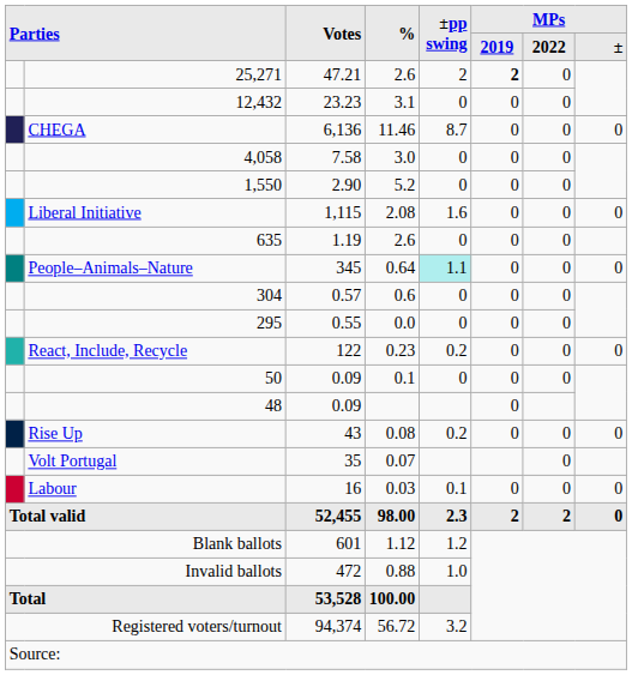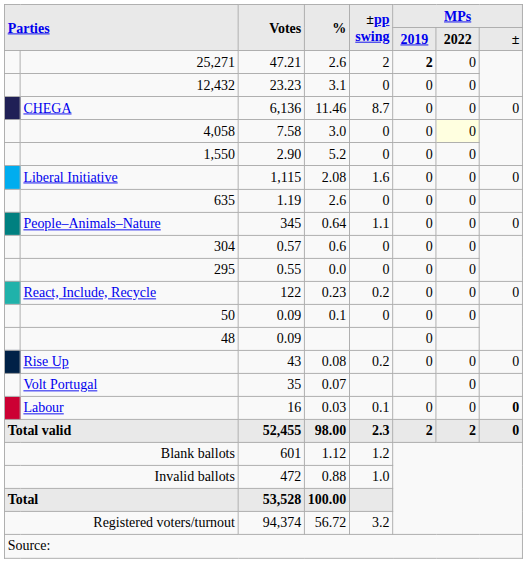4,058 | MPs / 2022: no background -> lightyellow background
People–Animals–Nature | ±pp swing: paleturquoise background -> no background
Labour | MPs / ±: normal -> bold
